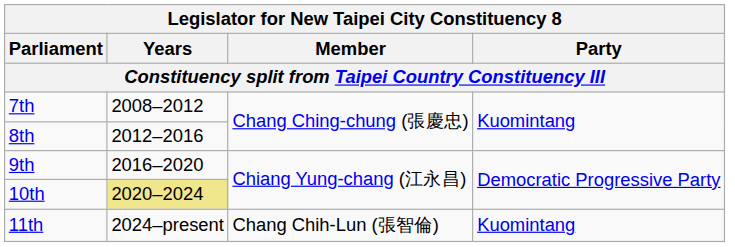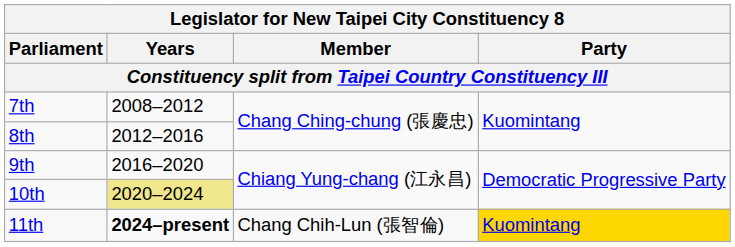11th | Years: normal -> bold
11th | Party: no background -> gold background
